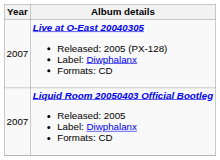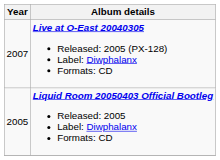row 3 | Year: 2007 -> 2005
